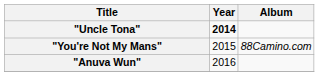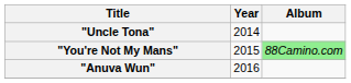"Uncle Tona" | Year: bold -> normal
"You're Not My Mans" | Album: no background -> lightgreen background
